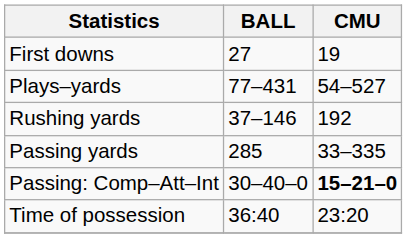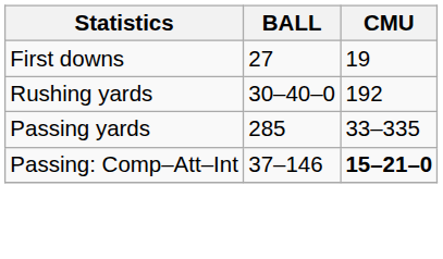- row: Plays–yards | 77–431 | 54–527
Rushing yards | BALL: 37–146 -> 30–40–0
Passing: Comp–Att–Int | BALL: 30–40–0 -> 37–146
- row: Time of possession | 36:40 | 23:20
